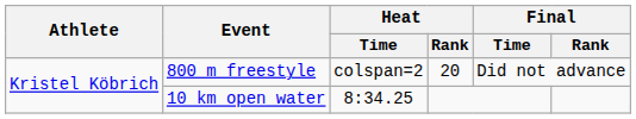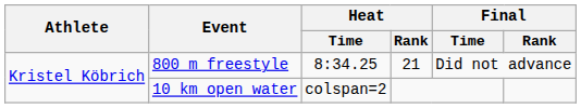800 m freestyle | Heat / Time: colspan=2 -> 8:34.25
800 m freestyle | Heat / Rank: 20 -> 21
10 km open water | Heat / Time: 8:34.25 -> colspan=2
